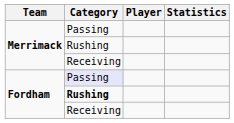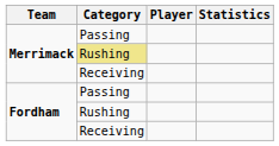Merrimack / Rushing | Category: no background -> khaki background
Fordham / Passing | Category: lavender background -> no background
Fordham / Rushing | Category: bold -> normal
